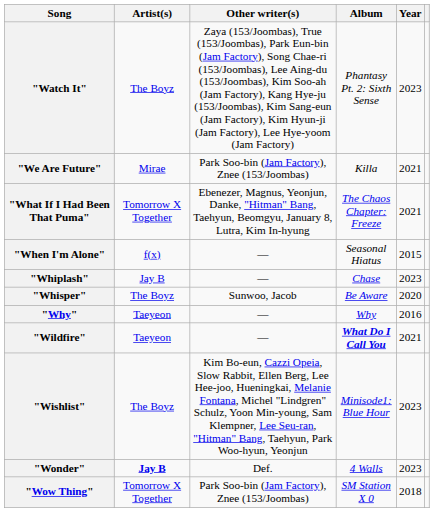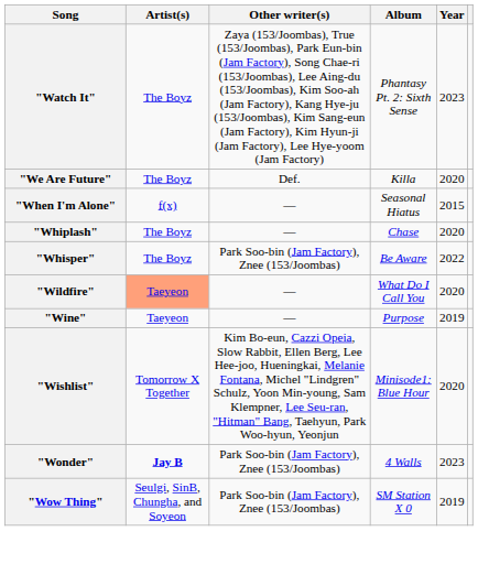"We Are Future" | Artist(s): Mirae -> The Boyz
"We Are Future" | Other writer(s): Park Soo-bin (Jam Factory), Znee (153/Joombas) -> Def.
"We Are Future" | Year: 2021 -> 2020
- row: "What If I Had Been That Puma" | Tomorrow X Together | Ebenezer, Magnus, Yeonjun, Danke, "Hitman" Bang, Taehyun, Beomgyu, January 8, Lutra, Kim In-hyung | The Chaos Chapter: Freeze | 2021
"Whiplash" | Artist(s): Jay B -> The Boyz
"Whiplash" | Year: 2023 -> 2020
"Whisper" | Other writer(s): Sunwoo, Jacob -> Park Soo-bin (Jam Factory), Znee (153/Joombas)
"Whisper" | Year: 2020 -> 2022
- row: "Why" | Taeyeon | — | Why | 2016
"Wildfire" | Artist(s): no background -> lightsalmon background
"Wildfire" | Album: bold -> normal
"Wildfire" | Year: 2021 -> 2020
+ row: "Wine" | Taeyeon | — | Purpose | 2019
"Wishlist" | Artist(s): The Boyz -> Tomorrow X Together
"Wishlist" | Year: 2023 -> 2020
"Wonder" | Other writer(s): Def. -> Park Soo-bin (Jam Factory), Znee (153/Joombas)
"Wow Thing" | Artist(s): Tomorrow X Together -> Seulgi, SinB, Chungha, and Soyeon
"Wow Thing" | Year: 2018 -> 2019
